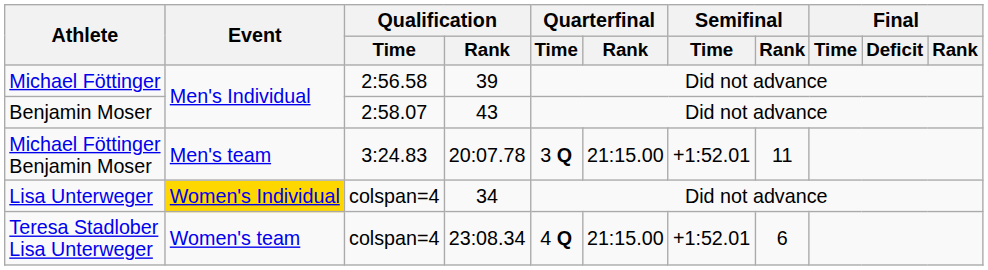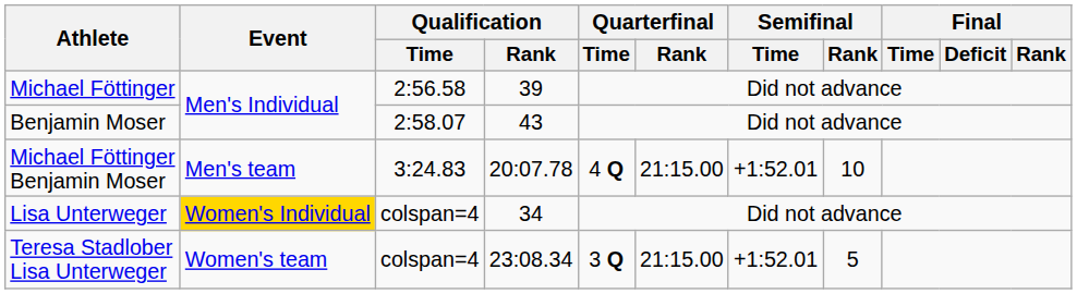Michael Föttinger Benjamin Moser | Quarterfinal / Time: 3 Q -> 4 Q
Michael Föttinger Benjamin Moser | Semifinal / Rank: 11 -> 10
Teresa Stadlober Lisa Unterweger | Quarterfinal / Time: 4 Q -> 3 Q
Teresa Stadlober Lisa Unterweger | Semifinal / Rank: 6 -> 5
